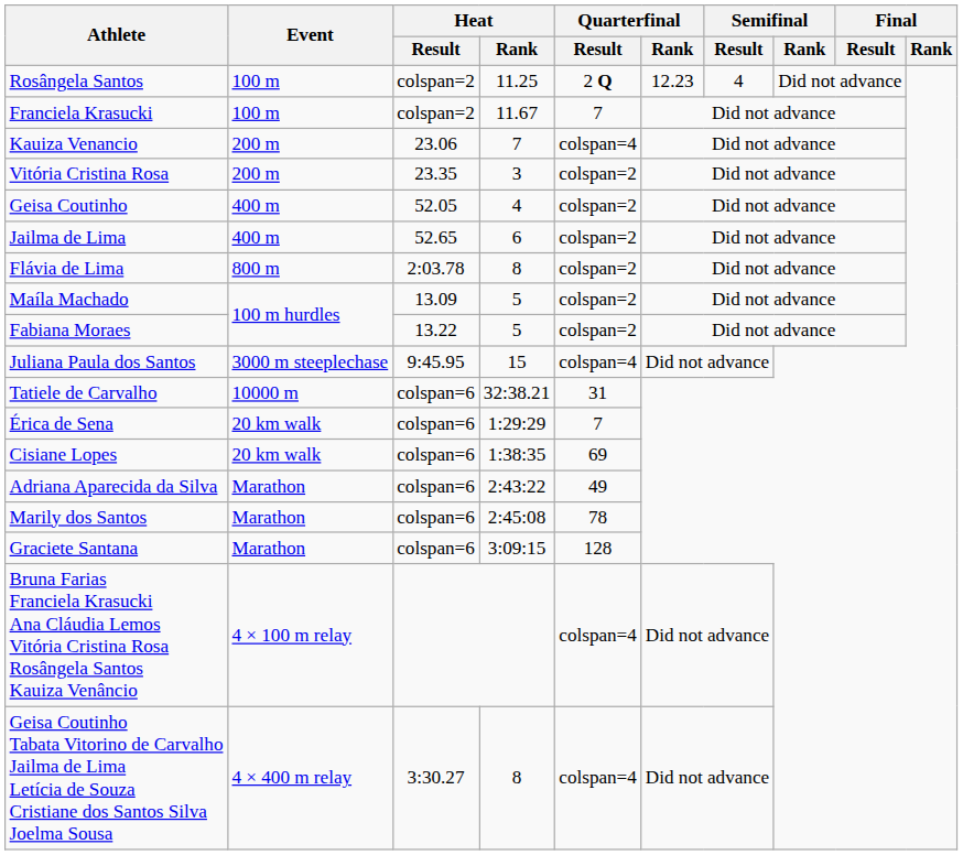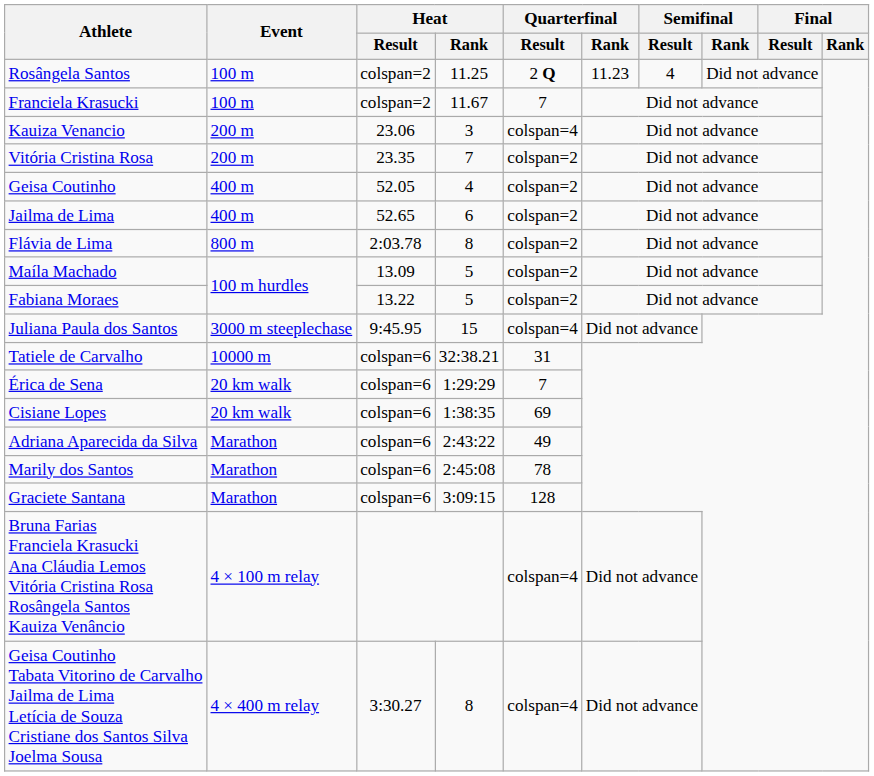Rosângela Santos | Quarterfinal / Rank: 12.23 -> 11.23
Kauiza Venancio | Heat / Rank: 7 -> 3
Vitória Cristina Rosa | Heat / Rank: 3 -> 7
